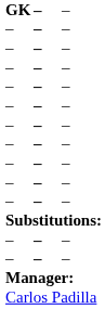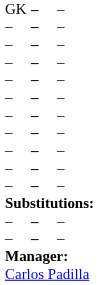GK | column 1: bold -> normal
